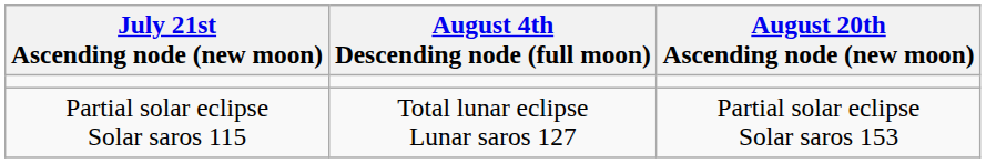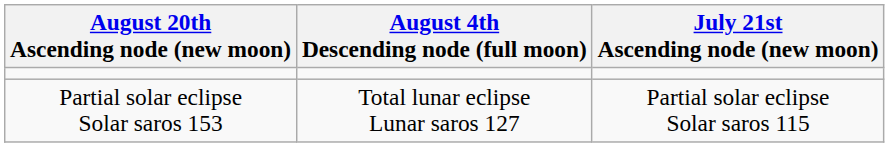columns swapped: July 21st Ascending node (new moon) <-> August 20th Ascending node (new moon)
